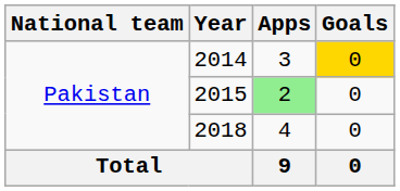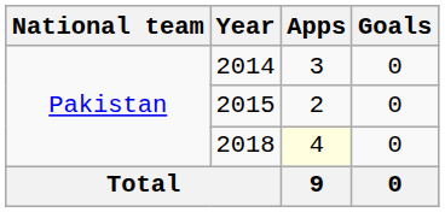2014 | Goals: gold background -> no background
2015 | Apps: lightgreen background -> no background
2018 | Apps: no background -> lightyellow background
